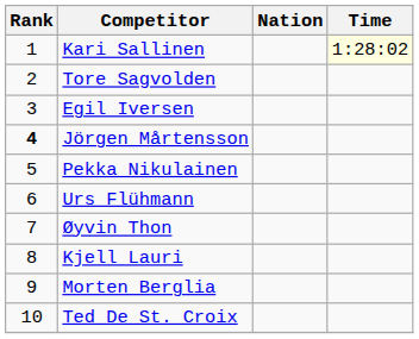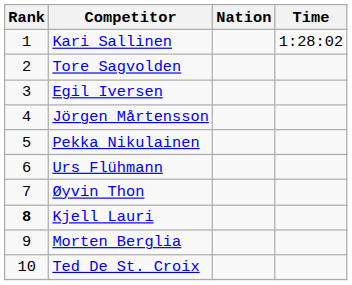Kari Sallinen | Time: lightyellow background -> no background
Jörgen Mårtensson | Rank: bold -> normal
Kjell Lauri | Rank: normal -> bold
